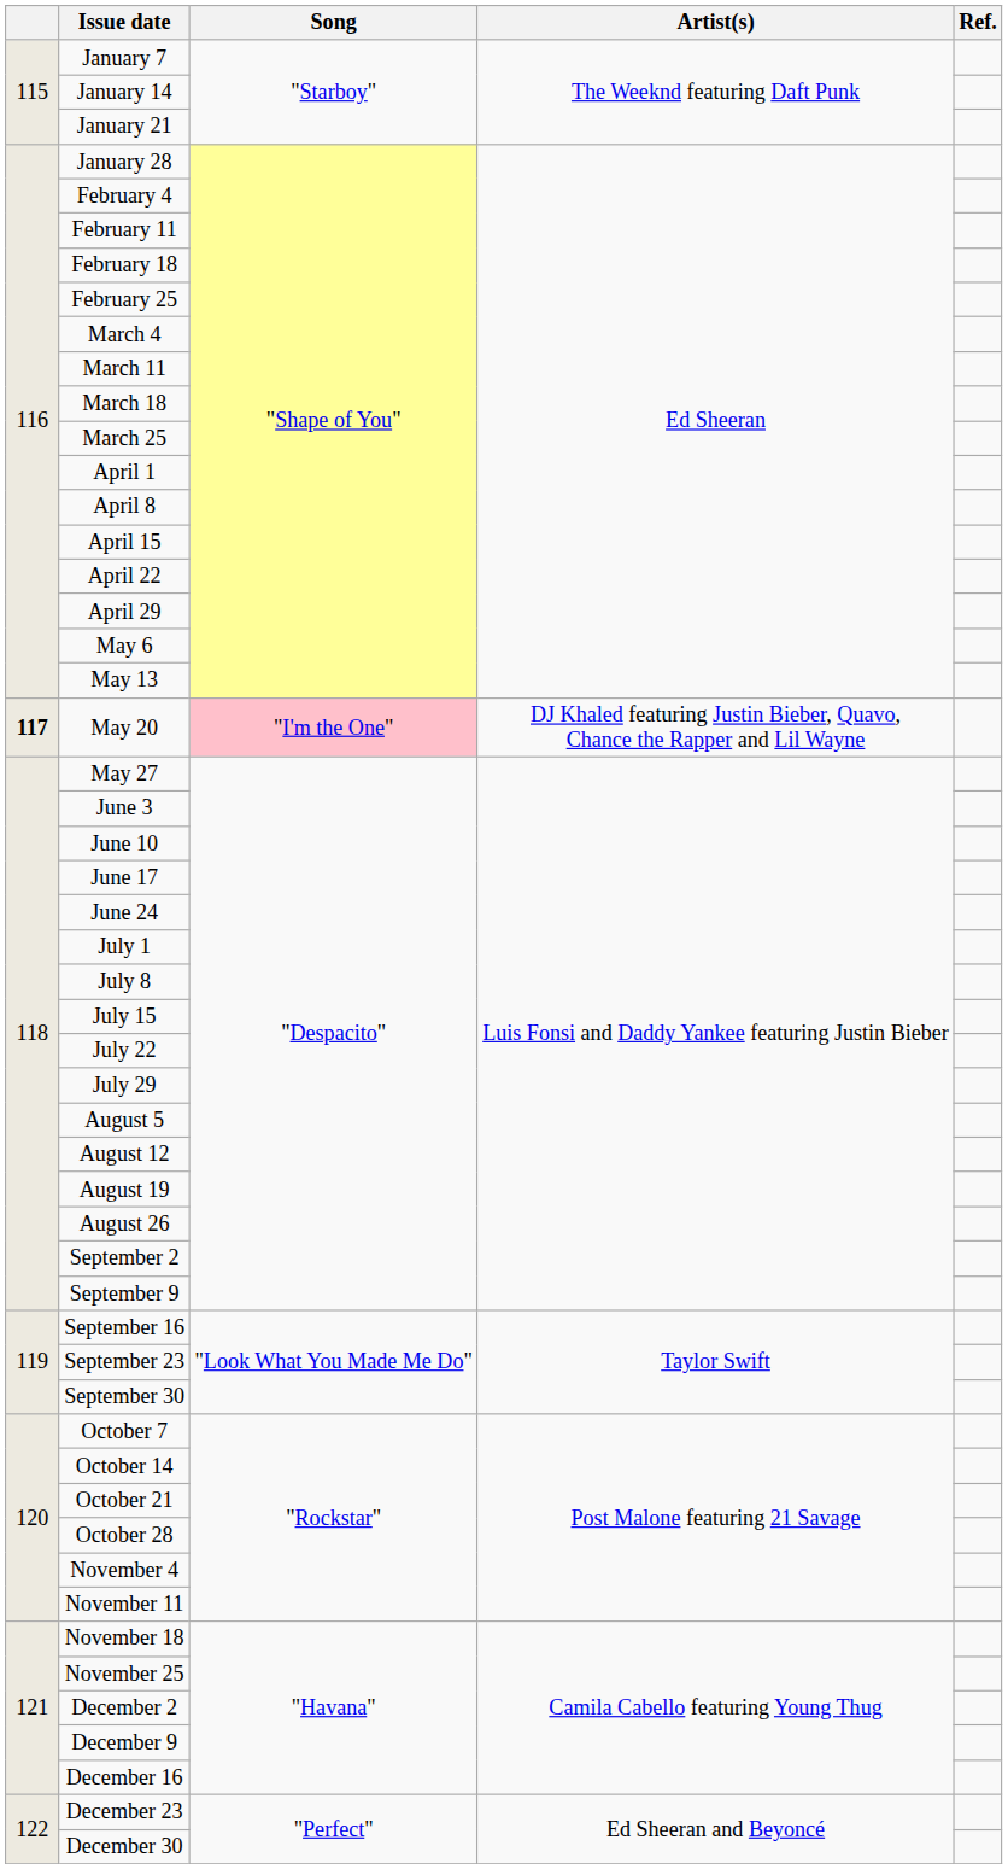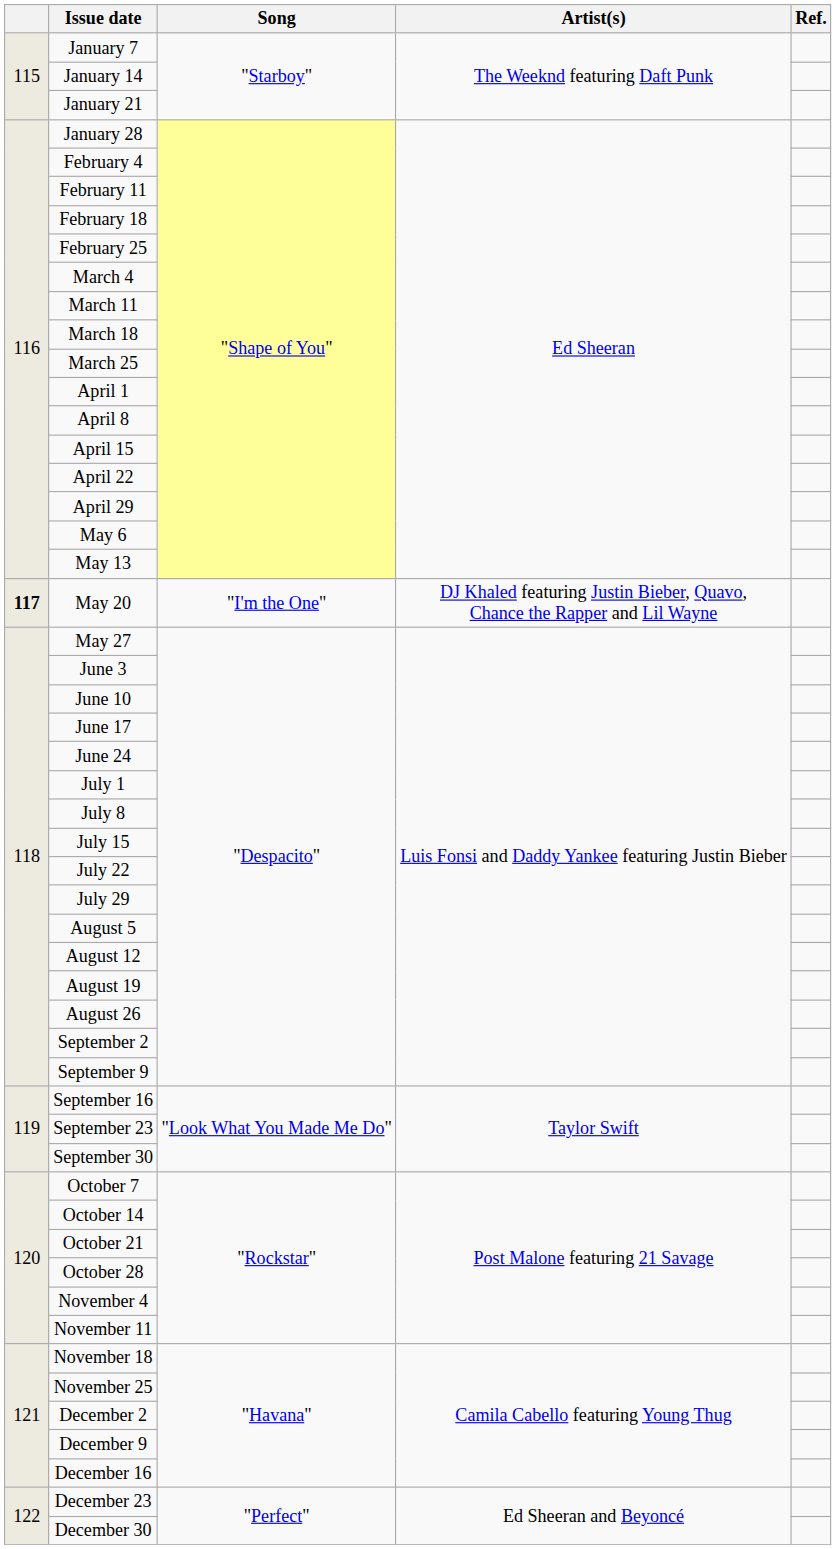May 20 | Song: pink background -> no background
